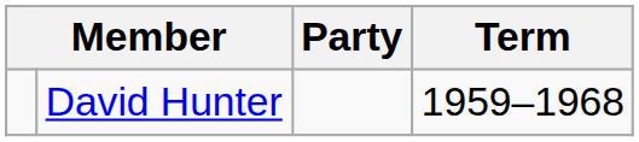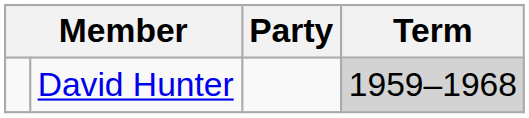David Hunter | Term: no background -> lightgrey background
